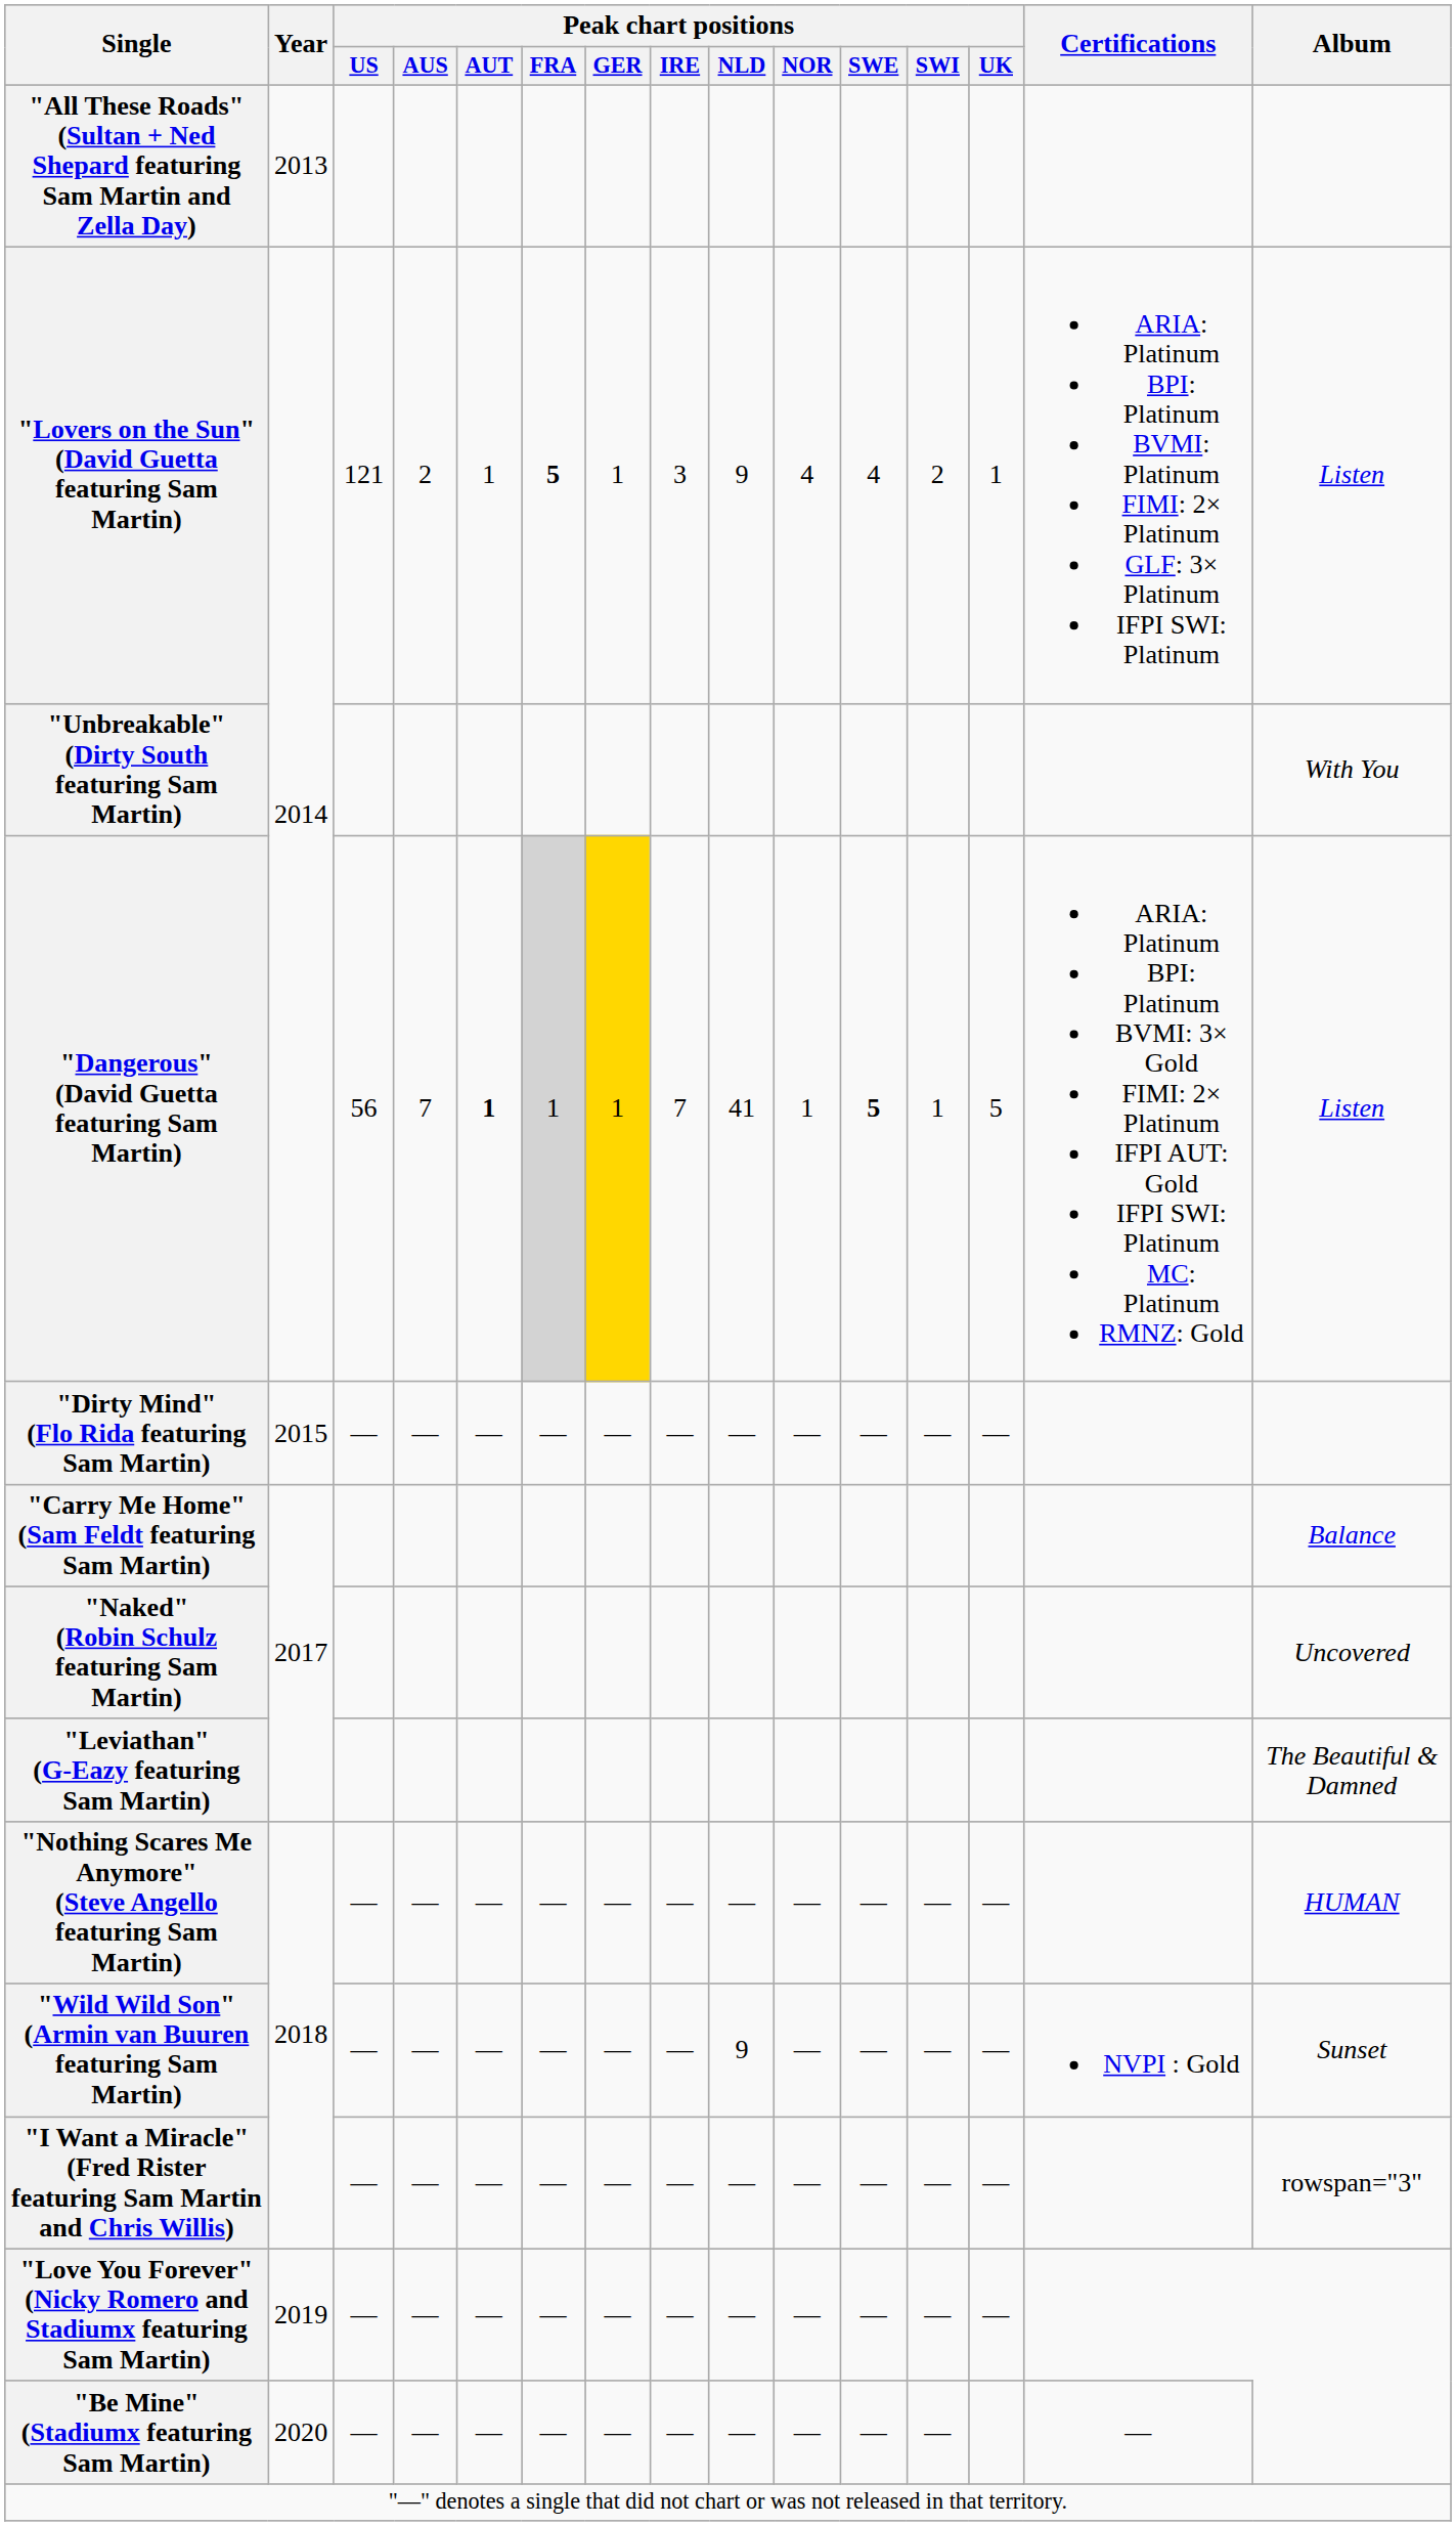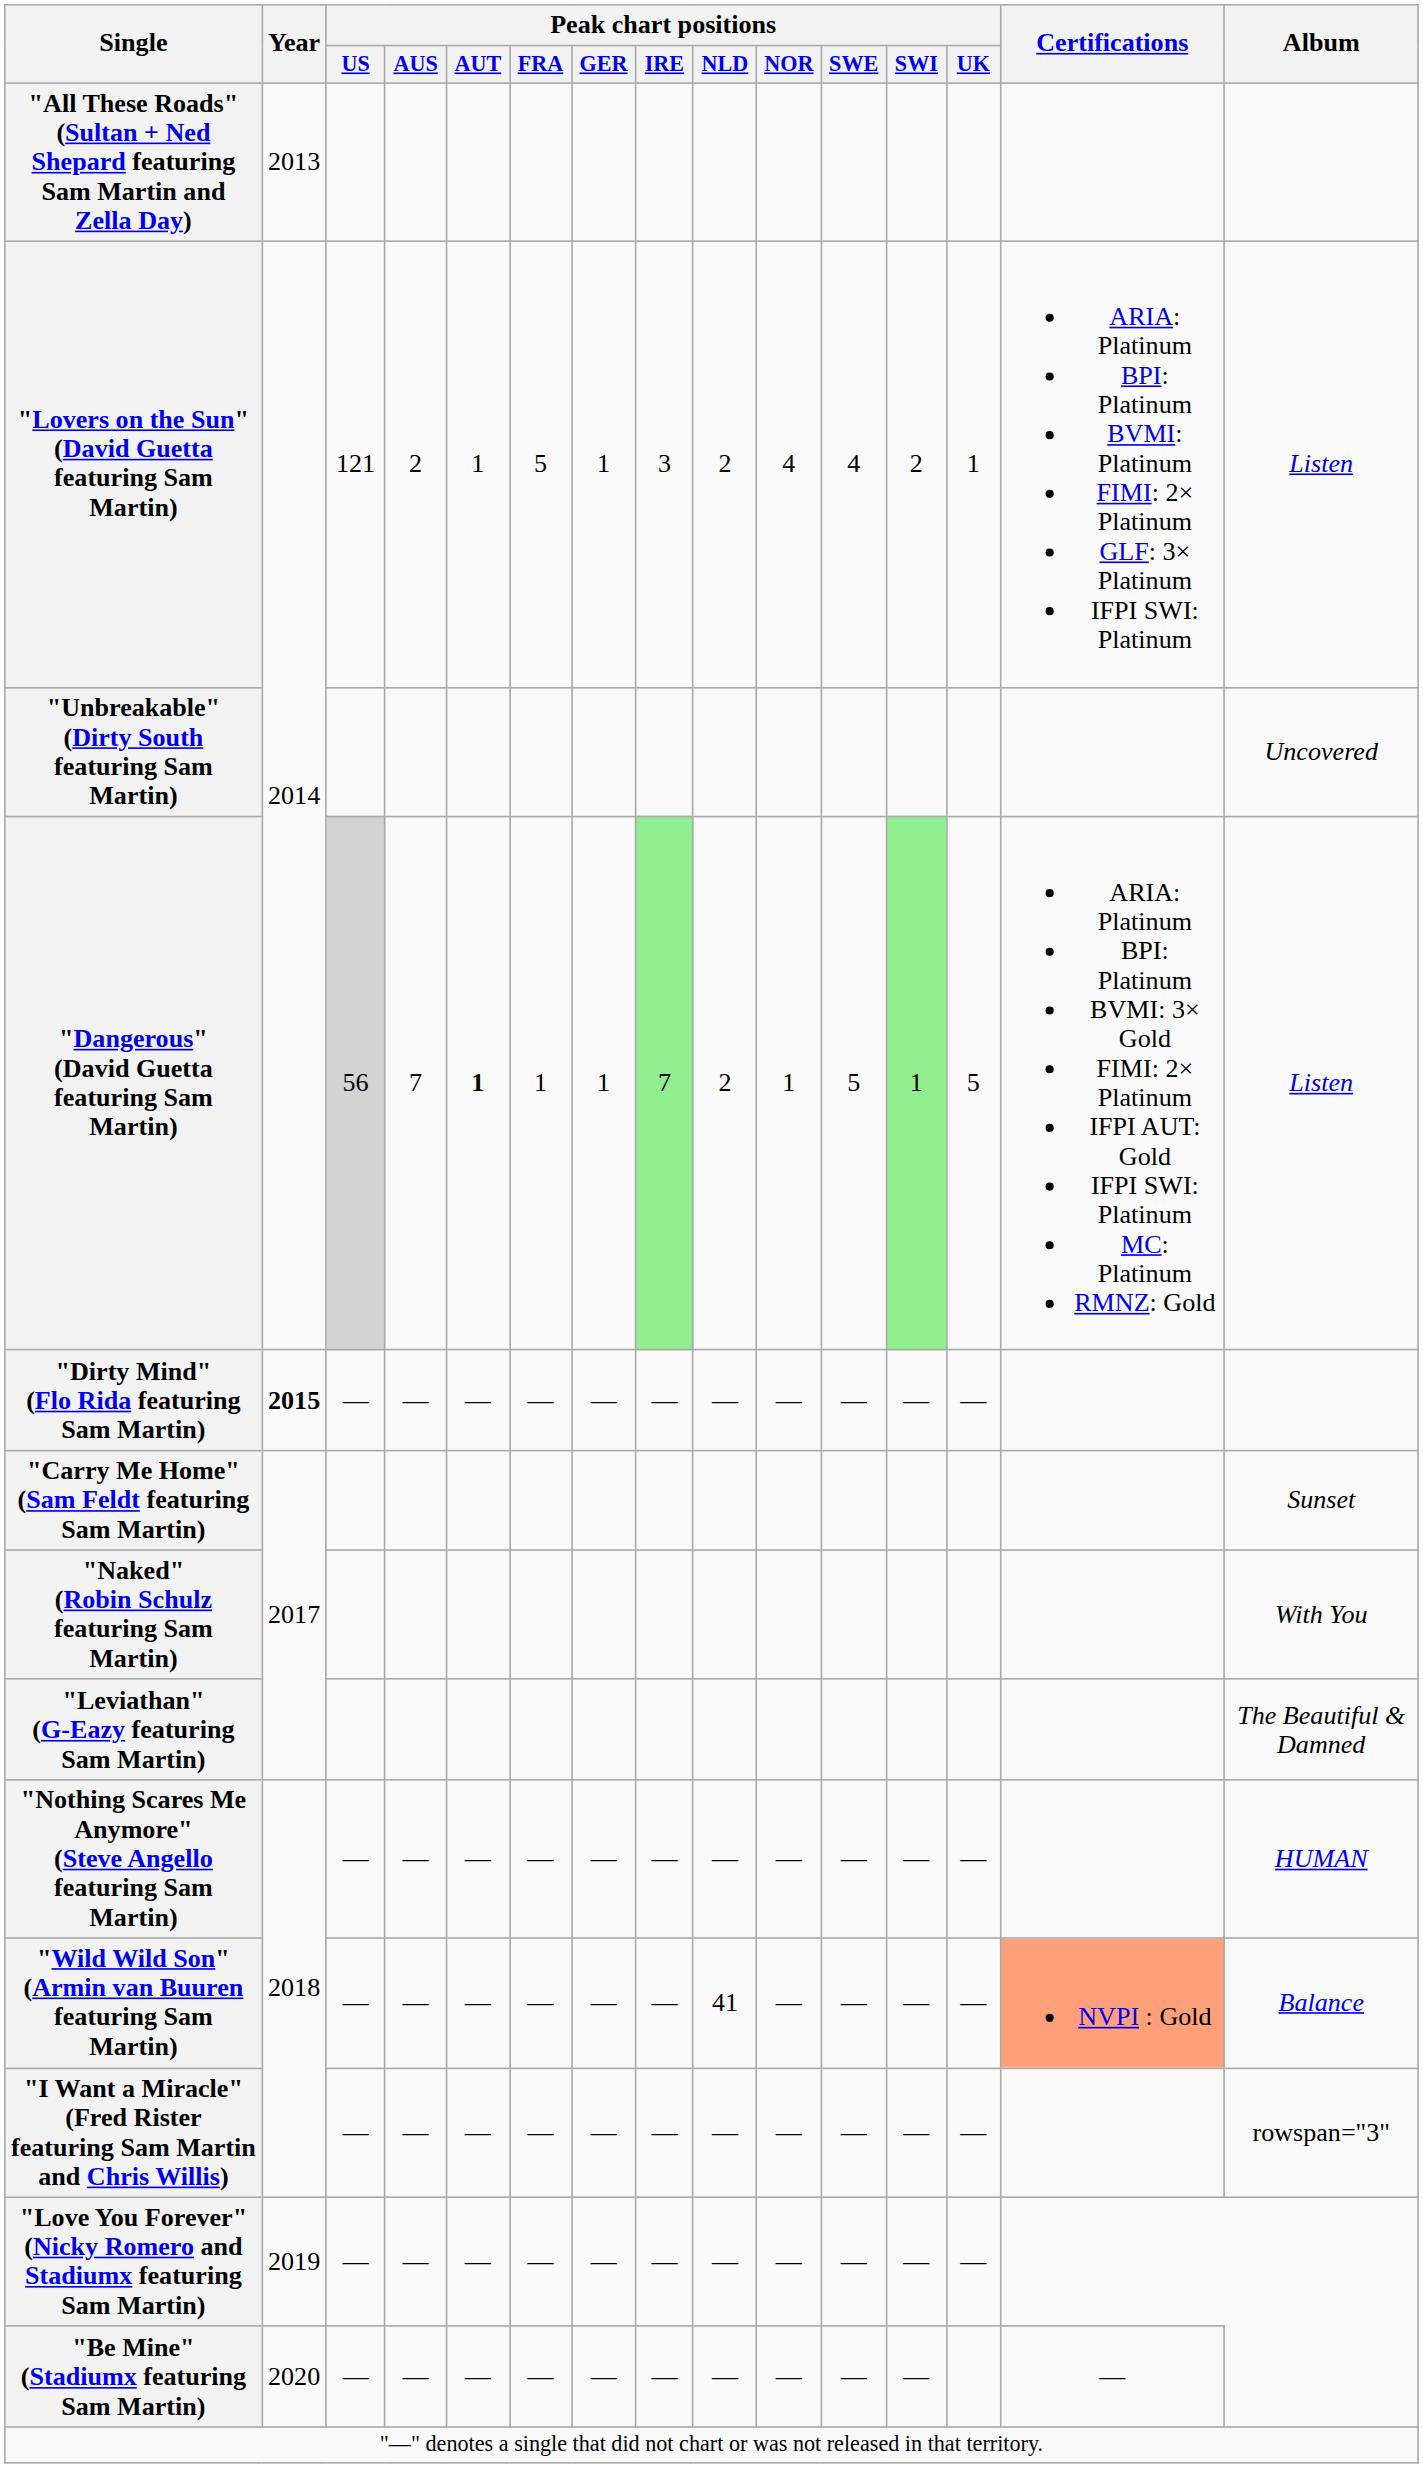"Lovers on the Sun" (David Guetta featuring Sam Martin) | Peak chart positions / FRA: bold -> normal
"Lovers on the Sun" (David Guetta featuring Sam Martin) | Peak chart positions / NLD: 9 -> 2
"Unbreakable" (Dirty South featuring Sam Martin) | Album: With You -> Uncovered
"Dangerous" (David Guetta featuring Sam Martin) | Peak chart positions / US: no background -> lightgrey background
"Dangerous" (David Guetta featuring Sam Martin) | Peak chart positions / FRA: lightgrey background -> no background
"Dangerous" (David Guetta featuring Sam Martin) | Peak chart positions / GER: gold background -> no background
"Dangerous" (David Guetta featuring Sam Martin) | Peak chart positions / IRE: no background -> lightgreen background
"Dangerous" (David Guetta featuring Sam Martin) | Peak chart positions / NLD: 41 -> 2
"Dangerous" (David Guetta featuring Sam Martin) | Peak chart positions / SWE: bold -> normal
"Dangerous" (David Guetta featuring Sam Martin) | Peak chart positions / SWI: no background -> lightgreen background
"Dirty Mind" (Flo Rida featuring Sam Martin) | Year: normal -> bold
"Carry Me Home" (Sam Feldt featuring Sam Martin) | Album: Balance -> Sunset
"Naked" (Robin Schulz featuring Sam Martin) | Album: Uncovered -> With You
"Wild Wild Son" (Armin van Buuren featuring Sam Martin) | Peak chart positions / NLD: 9 -> 41
"Wild Wild Son" (Armin van Buuren featuring Sam Martin) | Certifications: no background -> lightsalmon background
"Wild Wild Son" (Armin van Buuren featuring Sam Martin) | Album: Sunset -> Balance
